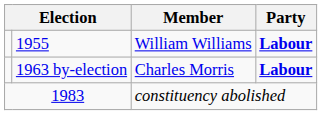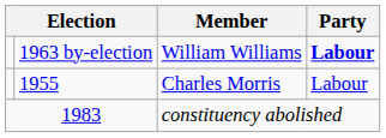William Williams | column 2: 1955 -> 1963 by-election
Charles Morris | column 2: 1963 by-election -> 1955
Charles Morris | Party: bold -> normal
